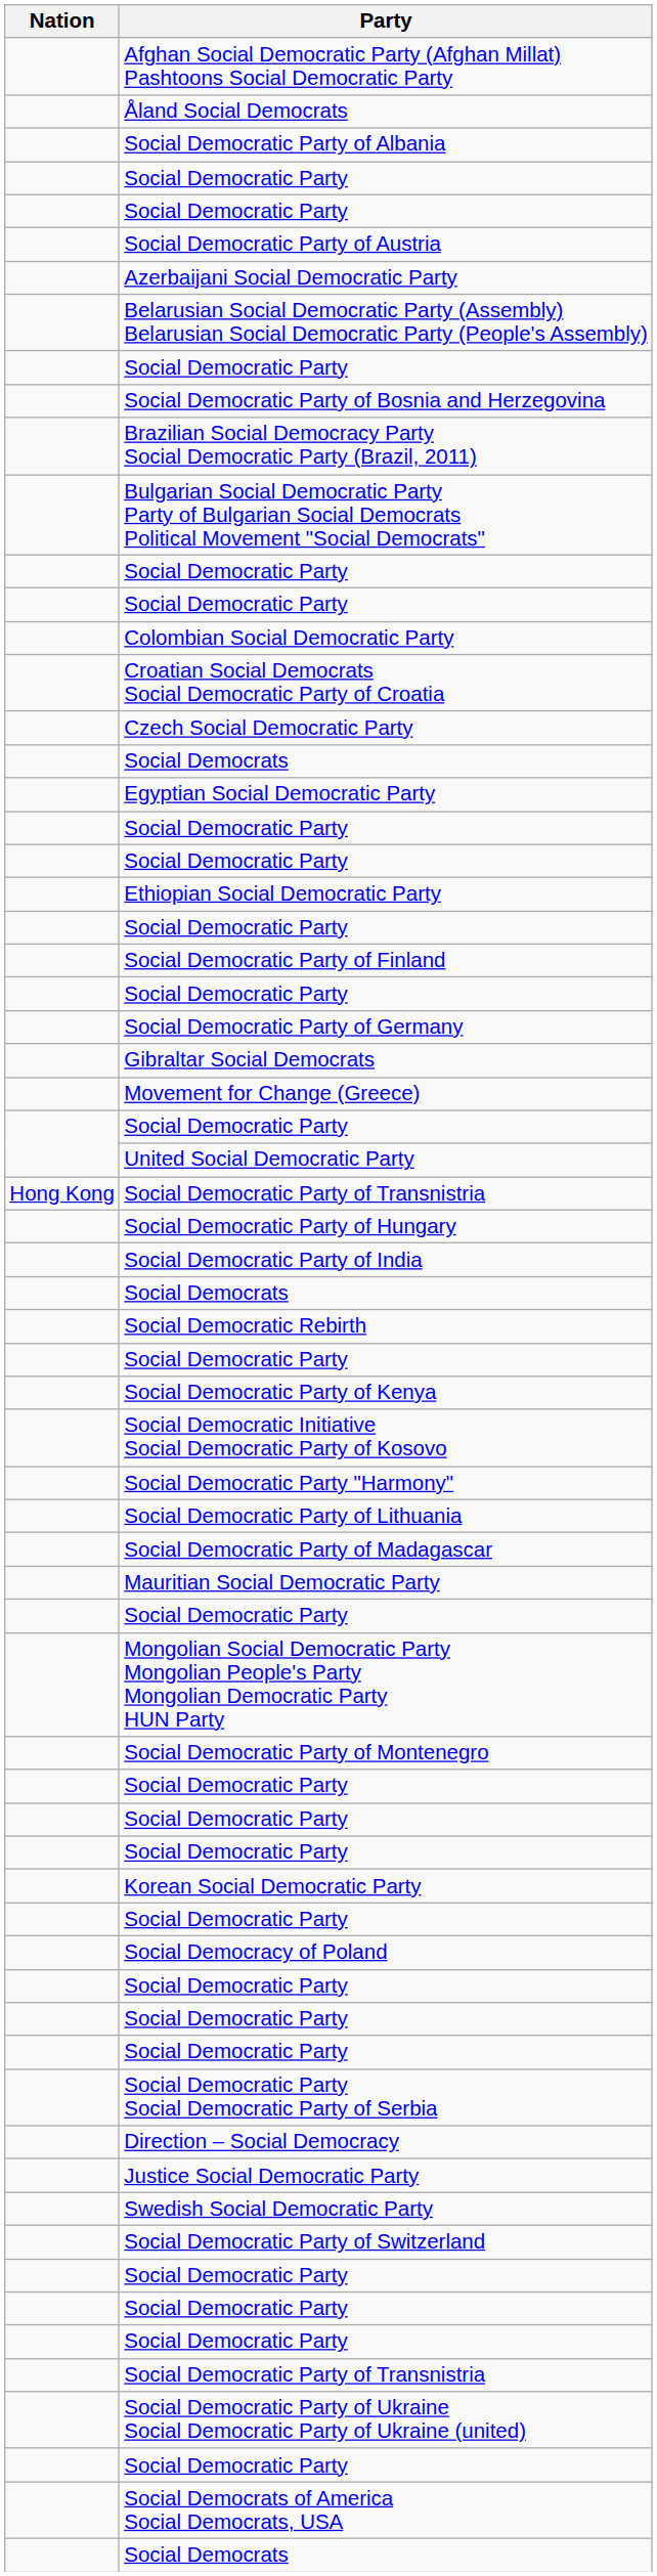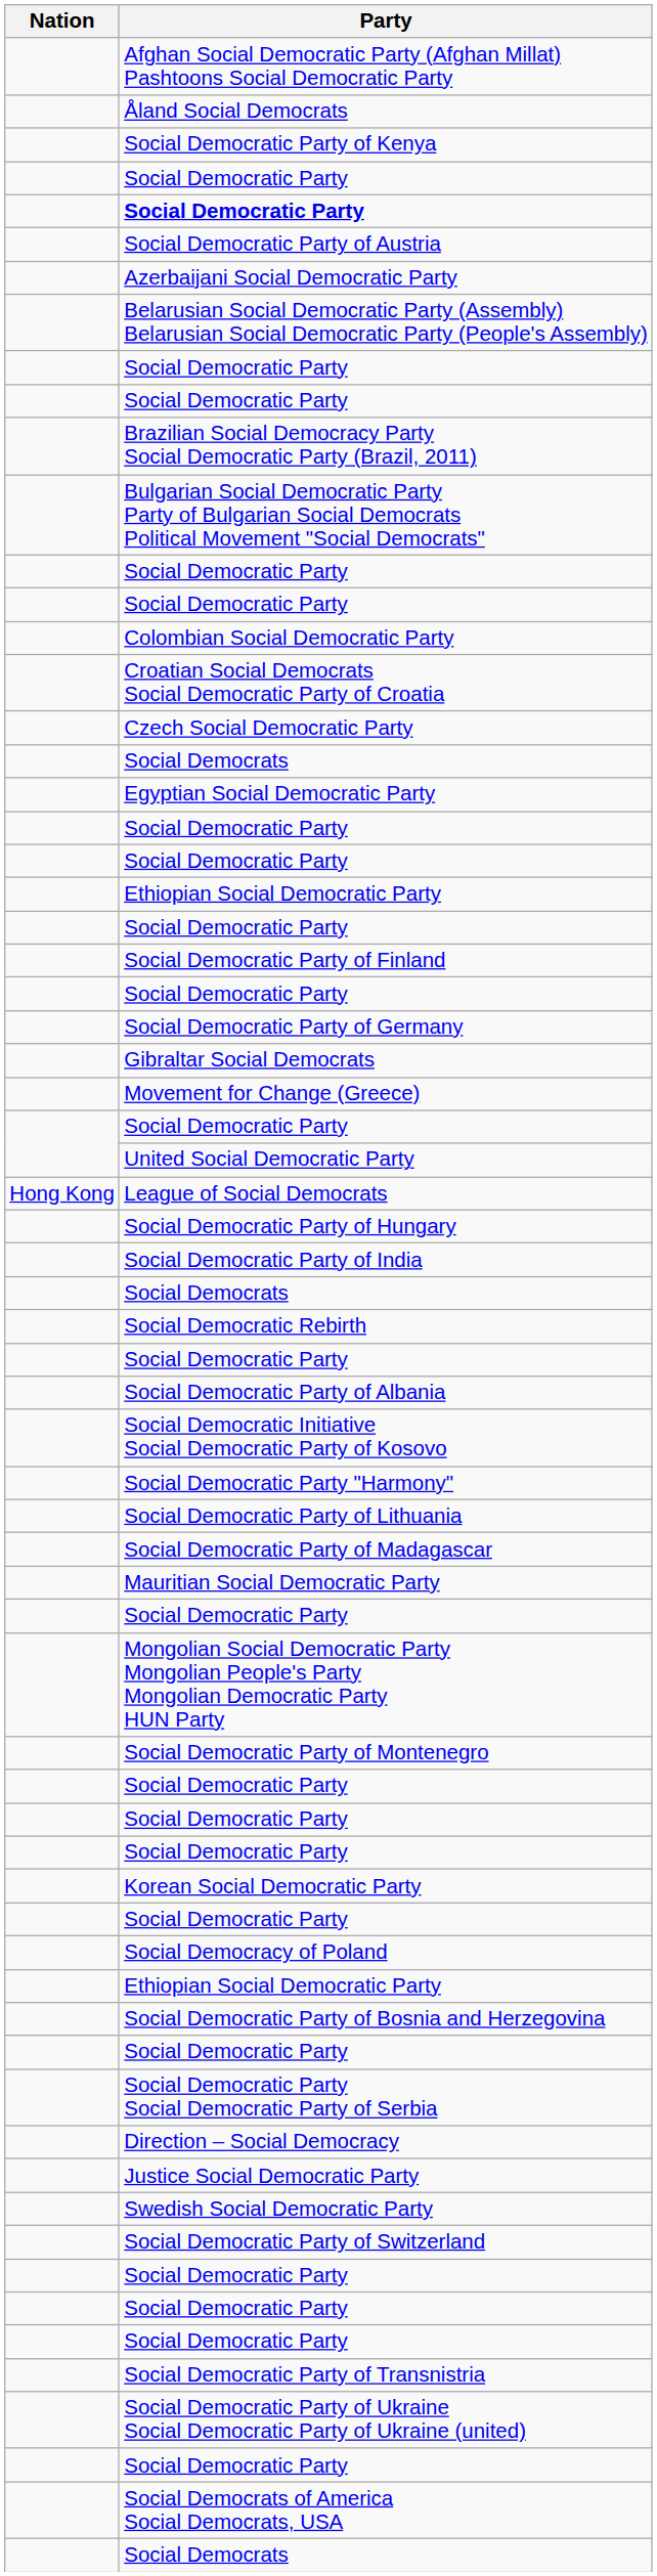row 4 | Party: Social Democratic Party of Albania -> Social Democratic Party of Kenya
row 6 | Party: normal -> bold
row 11 | Party: Social Democratic Party of Bosnia and Herzegovina -> Social Democratic Party
row 32 | Party: Social Democratic Party of Transnistria -> League of Social Democrats
row 38 | Party: Social Democratic Party of Kenya -> Social Democratic Party of Albania
row 53 | Party: Social Democratic Party -> Ethiopian Social Democratic Party
row 54 | Party: Social Democratic Party -> Social Democratic Party of Bosnia and Herzegovina
